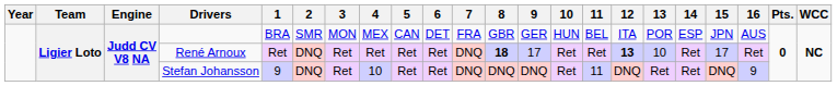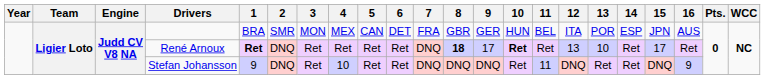René Arnoux | 1: normal -> bold
René Arnoux | 10: normal -> bold
René Arnoux | 12: bold -> normal
